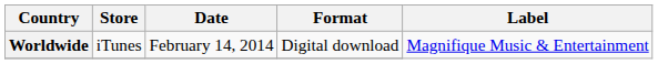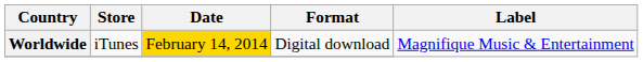Worldwide | Date: no background -> gold background
